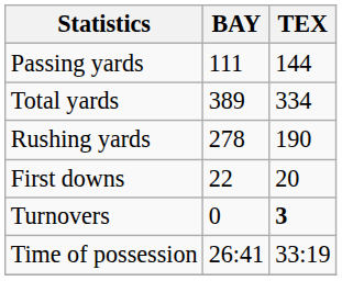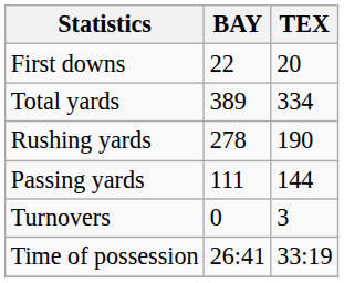rows swapped: First downs <-> Passing yards
Turnovers | TEX: bold -> normal
